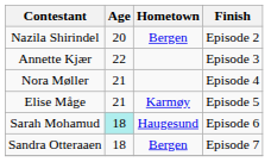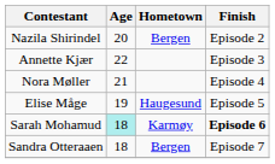Elise Måge | Age: 21 -> 19
Elise Måge | Hometown: Karmøy -> Haugesund
Sarah Mohamud | Hometown: Haugesund -> Karmøy
Sarah Mohamud | Finish: normal -> bold
